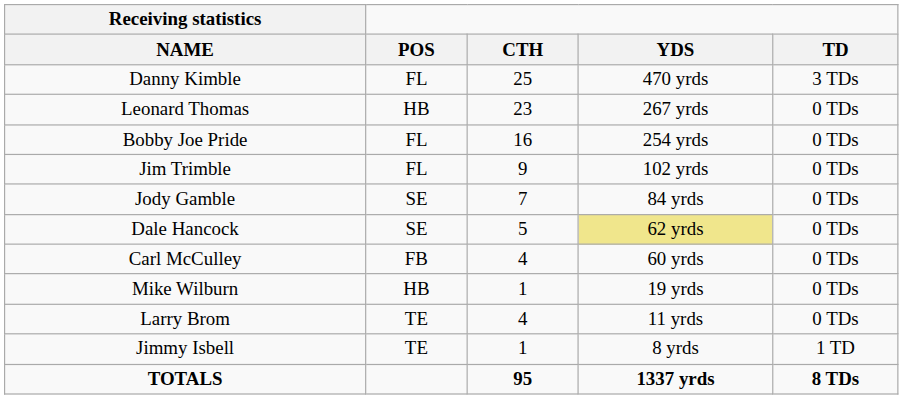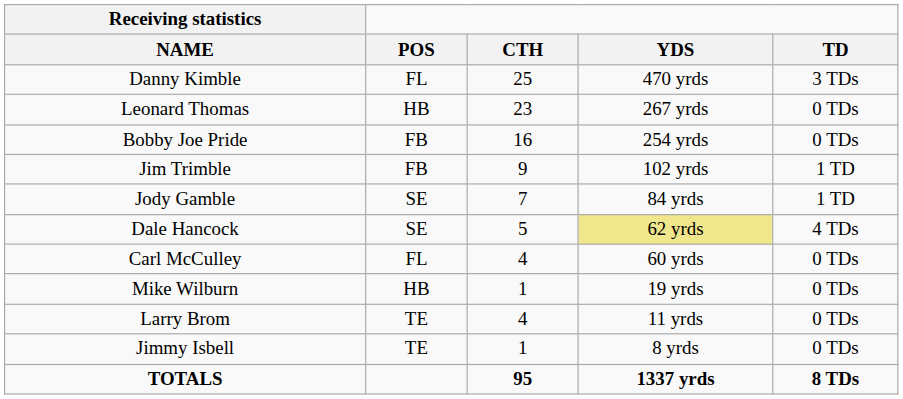Bobby Joe Pride | POS: FL -> FB
Jim Trimble | POS: FL -> FB
Jim Trimble | TD: 0 TDs -> 1 TD
Jody Gamble | TD: 0 TDs -> 1 TD
Dale Hancock | TD: 0 TDs -> 4 TDs
Carl McCulley | POS: FB -> FL
Jimmy Isbell | TD: 1 TD -> 0 TDs
